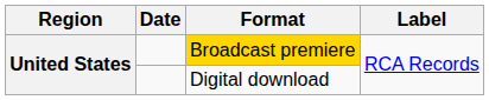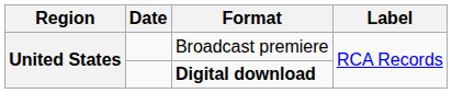Broadcast premiere | Format: gold background -> no background
Digital download | Format: normal -> bold
